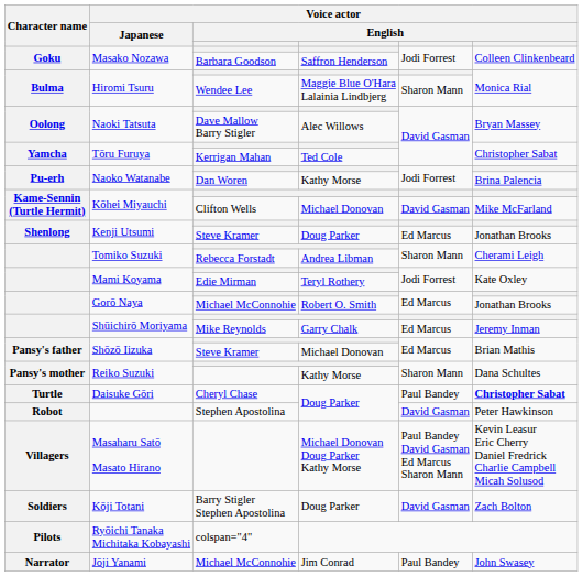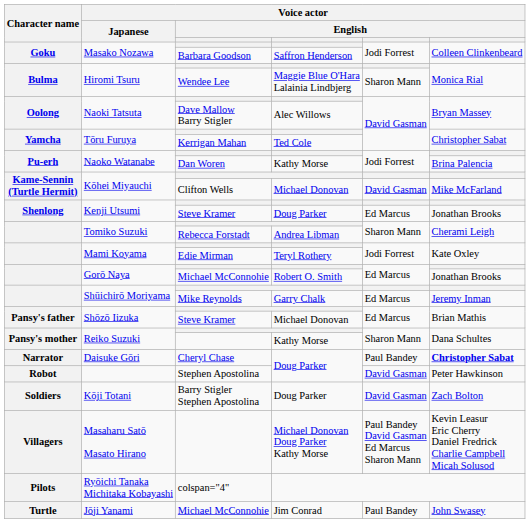Daisuke Gōri | Character name: Turtle -> Narrator
rows swapped: Masaharu Satō Masato Hirano <-> Kōji Totani
Jōji Yanami | Character name: Narrator -> Turtle
